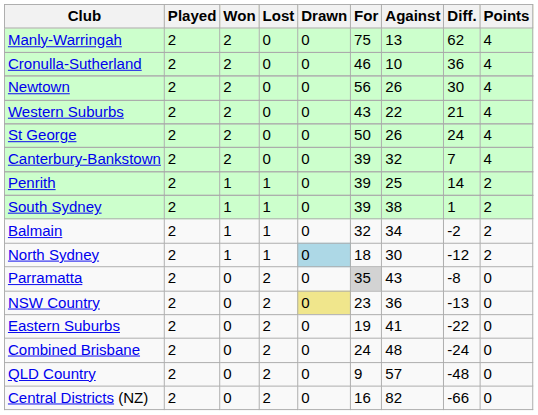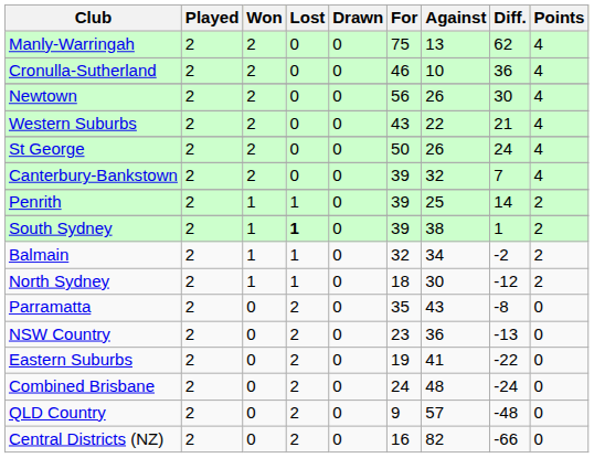South Sydney | Lost: normal -> bold
North Sydney | Drawn: lightblue background -> no background
Parramatta | For: lightgrey background -> no background
NSW Country | Drawn: khaki background -> no background
